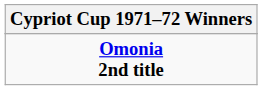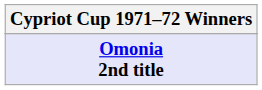row 2 | column 1: no background -> lavender background
